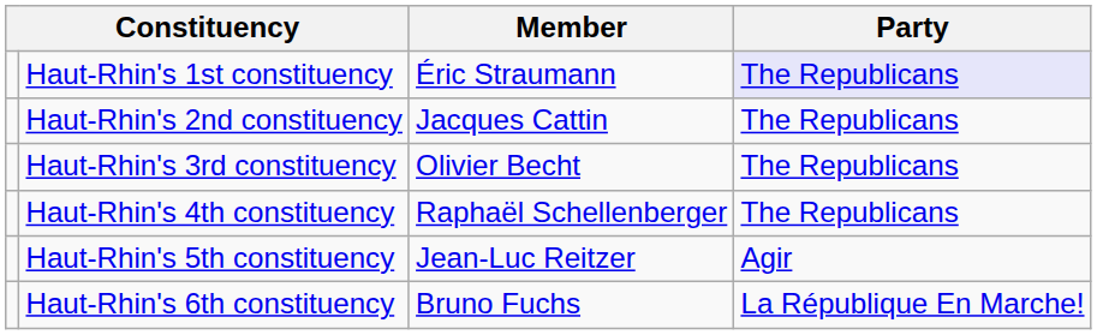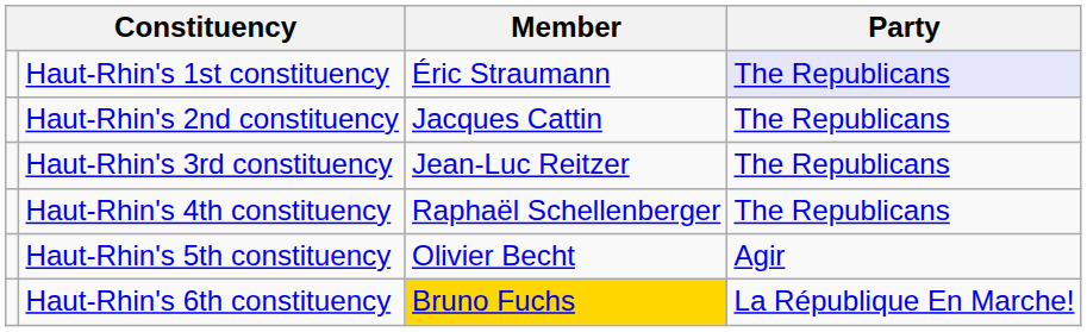Haut-Rhin's 3rd constituency | Member: Olivier Becht -> Jean-Luc Reitzer
Haut-Rhin's 5th constituency | Member: Jean-Luc Reitzer -> Olivier Becht
Haut-Rhin's 6th constituency | Member: no background -> gold background
